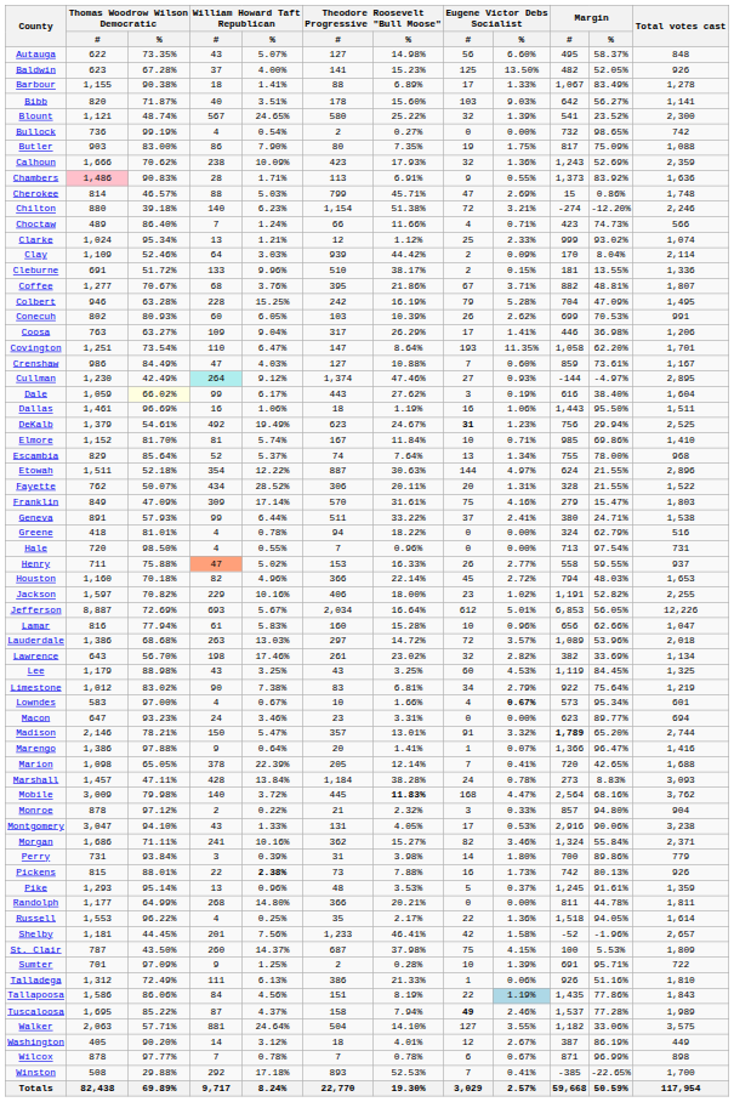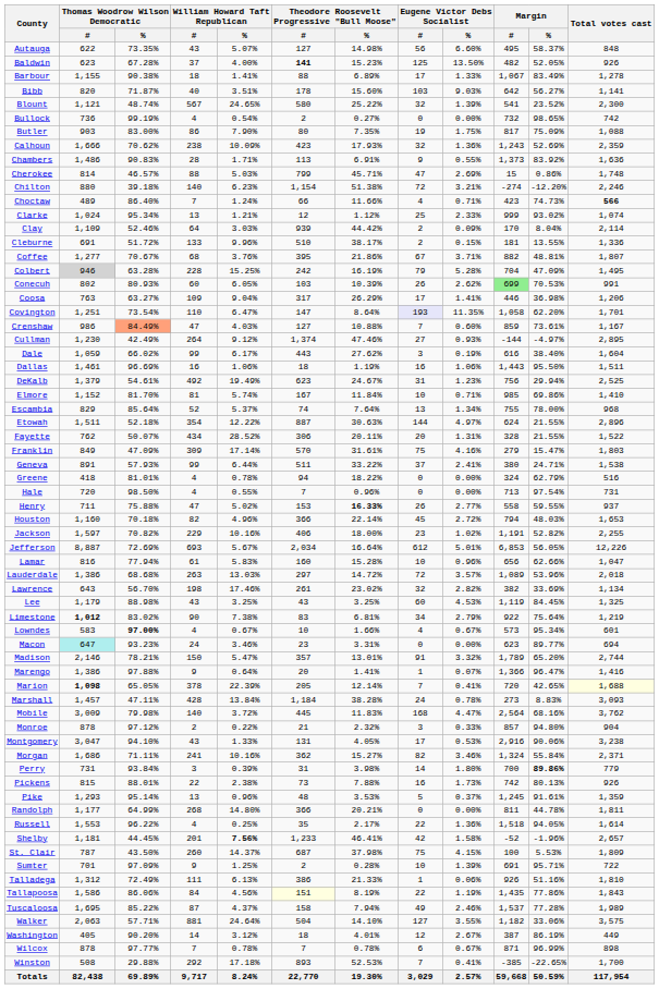Baldwin | Theodore Roosevelt Progressive "Bull Moose" / #: normal -> bold
Chambers | Thomas Woodrow Wilson Democratic / #: pink background -> no background
Choctaw | Total votes cast: normal -> bold
Colbert | Thomas Woodrow Wilson Democratic / #: no background -> lightgrey background
Conecuh | Margin / #: no background -> lightgreen background
Covington | Eugene Victor Debs Socialist / #: no background -> lavender background
Crenshaw | Thomas Woodrow Wilson Democratic / %: no background -> lightsalmon background
Cullman | William Howard Taft Republican / #: paleturquoise background -> no background
Dale | Thomas Woodrow Wilson Democratic / %: lightyellow background -> no background
DeKalb | Eugene Victor Debs Socialist / #: bold -> normal
Henry | William Howard Taft Republican / #: lightsalmon background -> no background
Henry | Theodore Roosevelt Progressive "Bull Moose" / %: normal -> bold
Limestone | Thomas Woodrow Wilson Democratic / #: normal -> bold
Lowndes | Thomas Woodrow Wilson Democratic / %: normal -> bold
Lowndes | Eugene Victor Debs Socialist / %: bold -> normal
Macon | Thomas Woodrow Wilson Democratic / #: no background -> paleturquoise background
Madison | Margin / #: bold -> normal
Marion | Thomas Woodrow Wilson Democratic / #: normal -> bold
Marion | Total votes cast: no background -> lightyellow background
Mobile | Theodore Roosevelt Progressive "Bull Moose" / %: bold -> normal
Perry | Margin / %: normal -> bold
Pickens | William Howard Taft Republican / %: bold -> normal
Shelby | William Howard Taft Republican / %: normal -> bold
Tallapoosa | Theodore Roosevelt Progressive "Bull Moose" / #: no background -> lightyellow background
Tallapoosa | Eugene Victor Debs Socialist / %: lightblue background -> no background
Tuscaloosa | Eugene Victor Debs Socialist / #: bold -> normal
